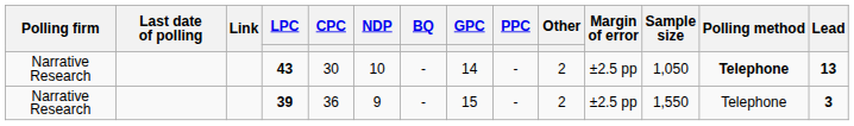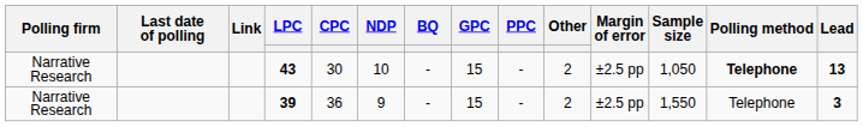43 | GPC: 14 -> 15
